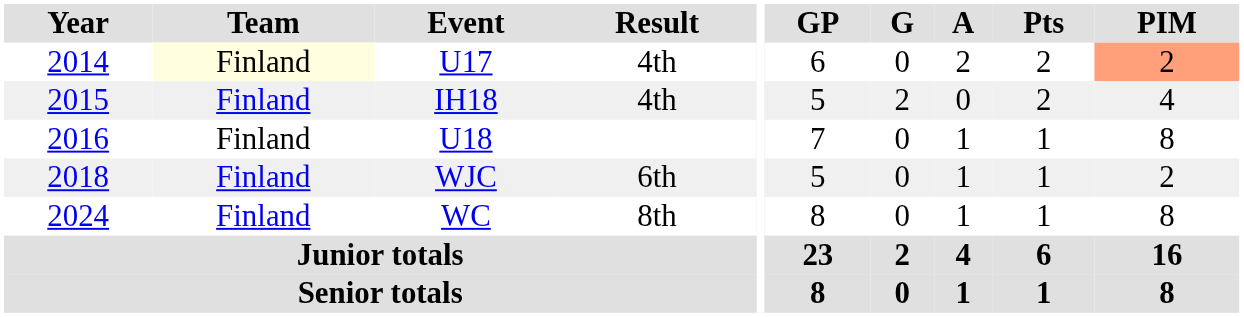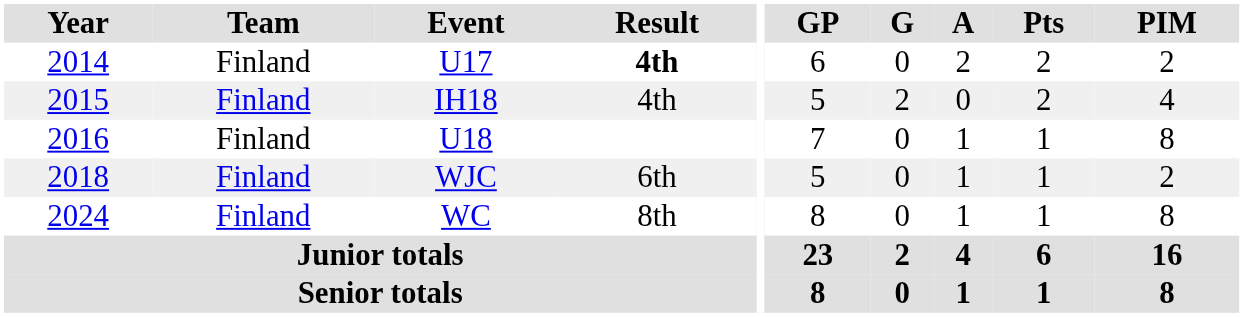U17 | Team: lightyellow background -> no background
U17 | Result: normal -> bold
U17 | PIM: lightsalmon background -> no background
